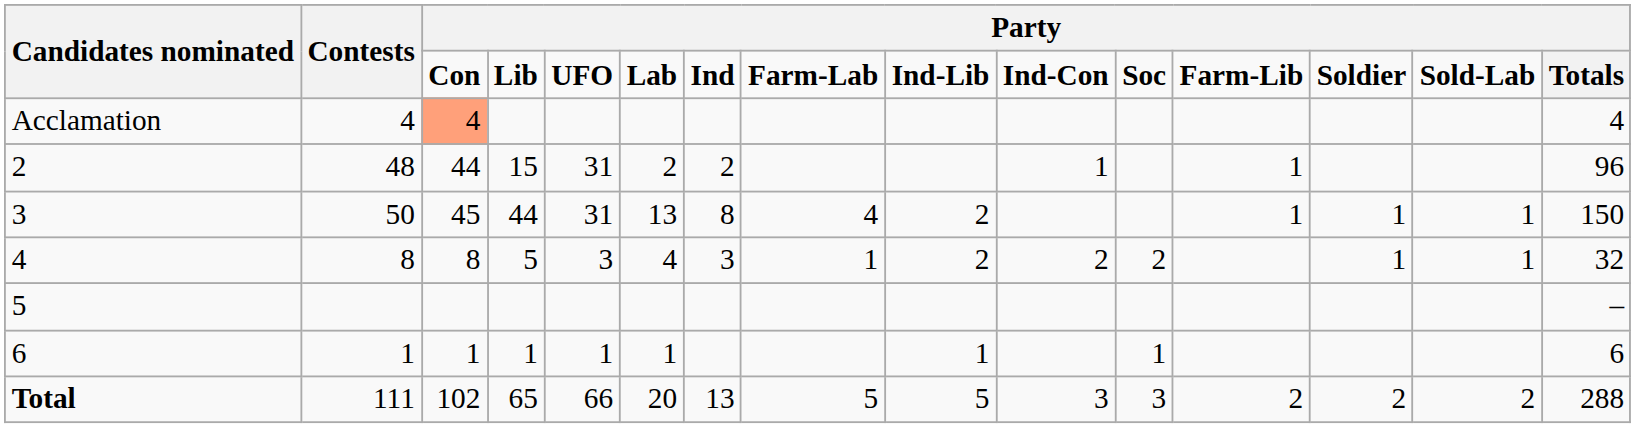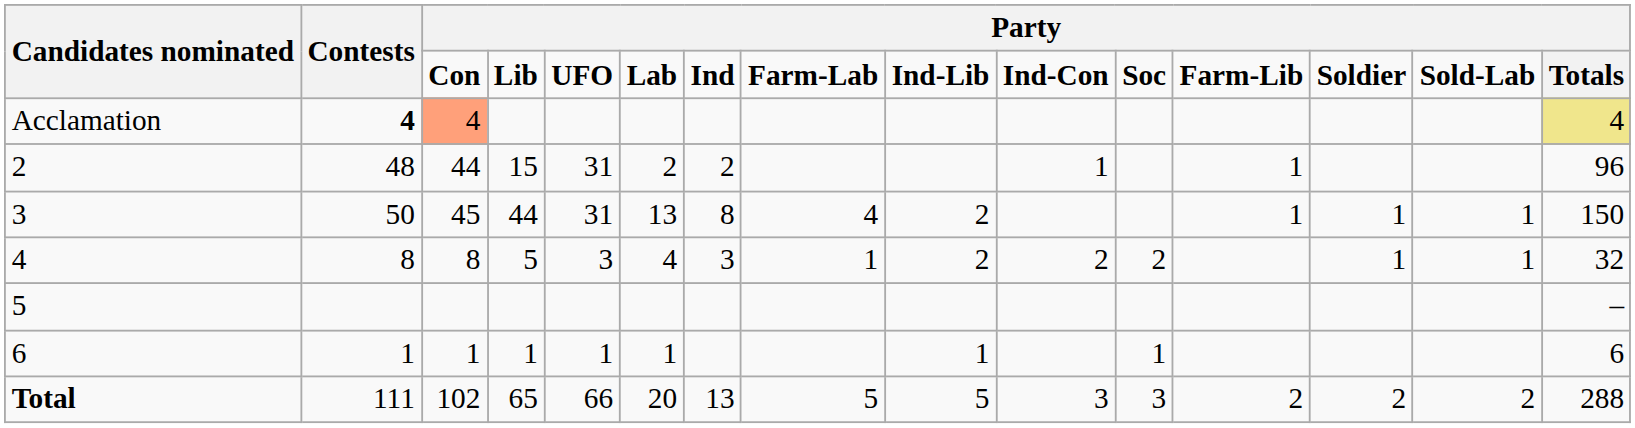Acclamation | Contests: normal -> bold
Acclamation | column 15: no background -> khaki background
